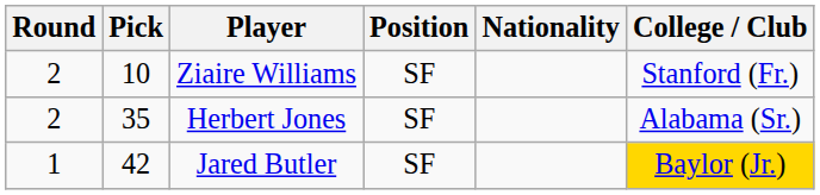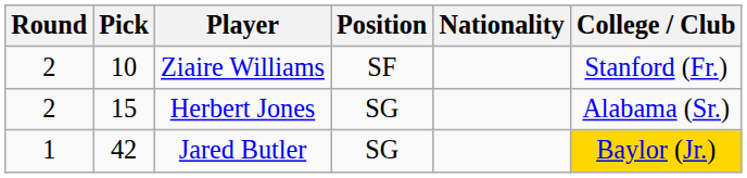Herbert Jones | Pick: 35 -> 15
Herbert Jones | Position: SF -> SG
Jared Butler | Position: SF -> SG
